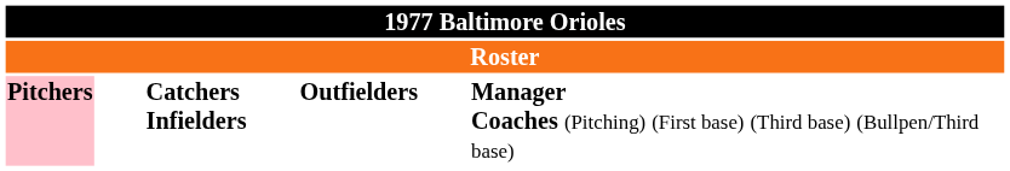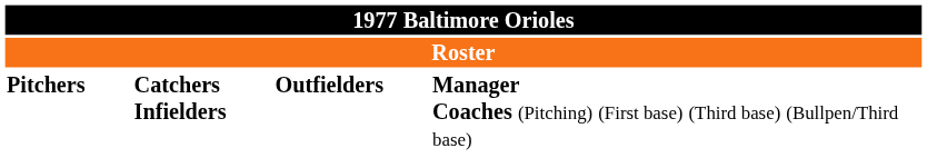Pitchers | column 1: pink background -> no background
